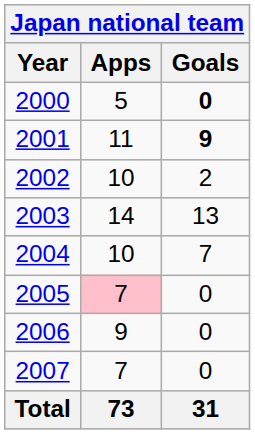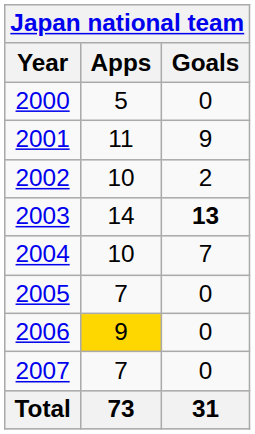2000 | Goals: bold -> normal
2001 | Goals: bold -> normal
2003 | Goals: normal -> bold
2005 | Apps: pink background -> no background
2006 | Apps: no background -> gold background
